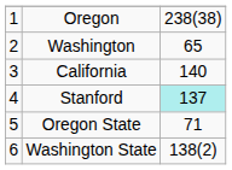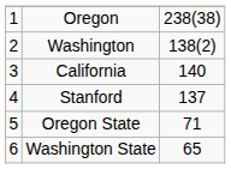Washington | column 3: 65 -> 138(2)
Stanford | column 3: paleturquoise background -> no background
Washington State | column 3: 138(2) -> 65
